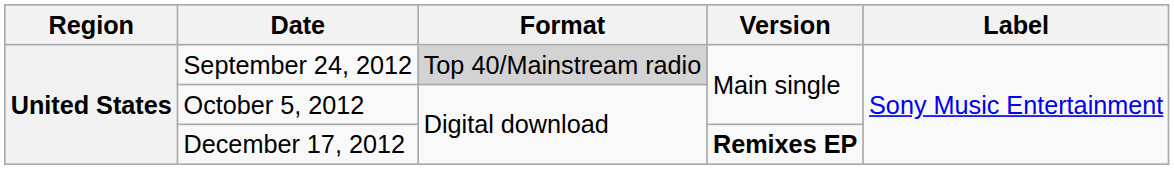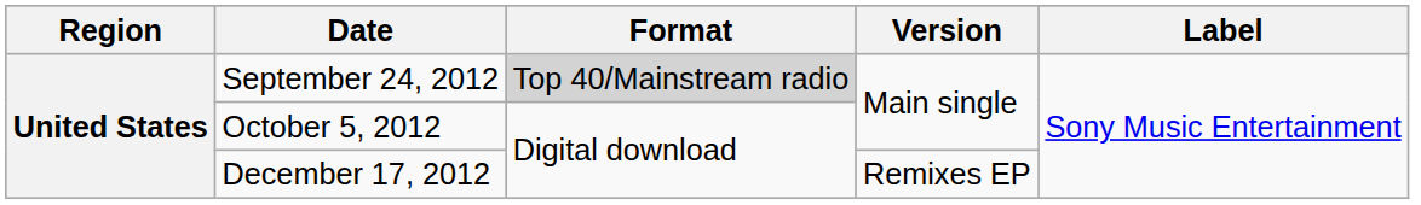December 17, 2012 | Version: bold -> normal
